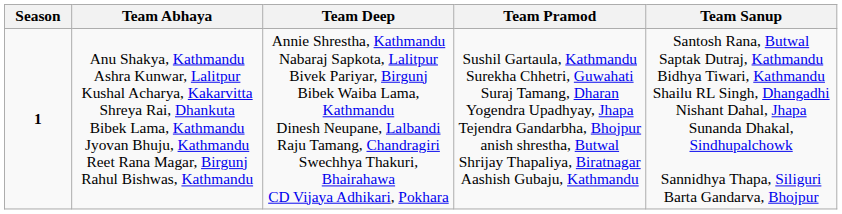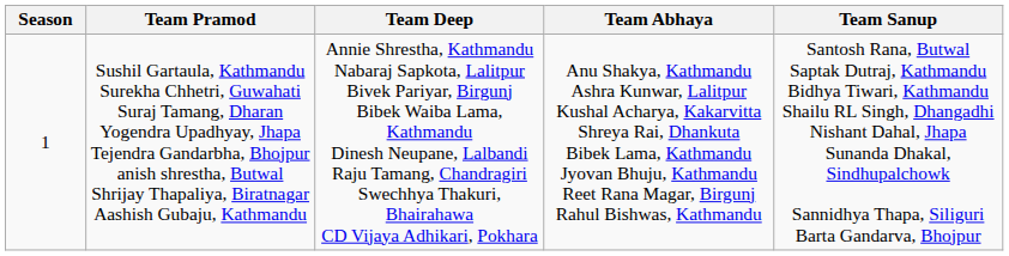columns swapped: Team Abhaya <-> Team Pramod
row 2 | Season: bold -> normal
